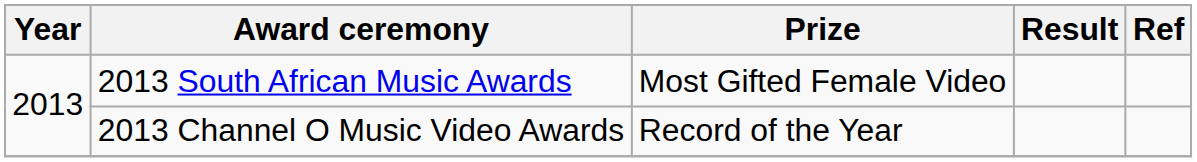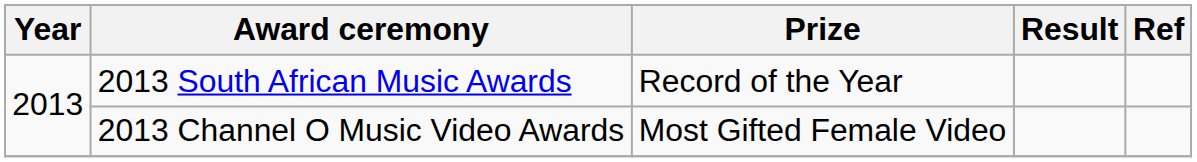2013 South African Music Awards | Prize: Most Gifted Female Video -> Record of the Year
2013 Channel O Music Video Awards | Prize: Record of the Year -> Most Gifted Female Video
